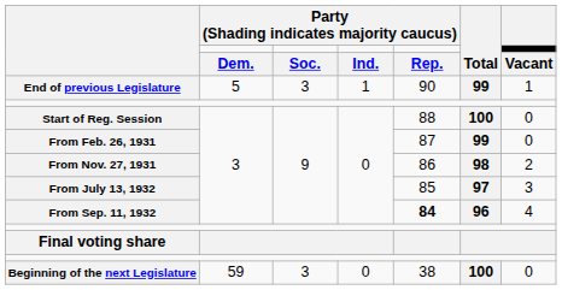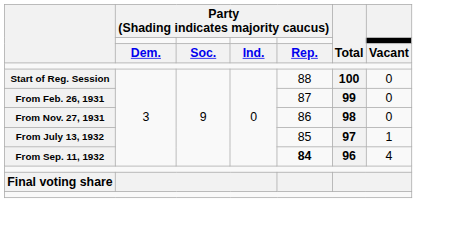- row: End of previous Legislature | 5 | 3 | 1 | 90 | 99 | 1
From Nov. 27, 1931 | column 7: 2 -> 0
From July 13, 1932 | column 7: 3 -> 1
- row: Beginning of the next Legislature | 59 | 3 | 0 | 38 | 100 | 0
